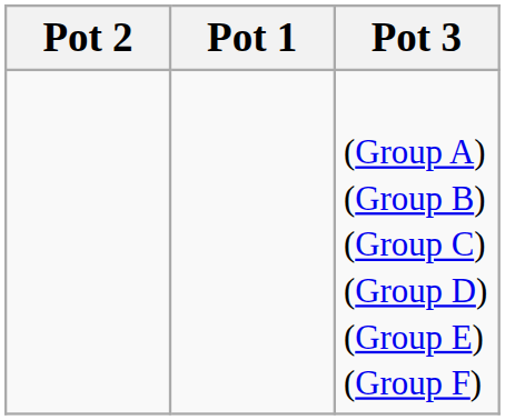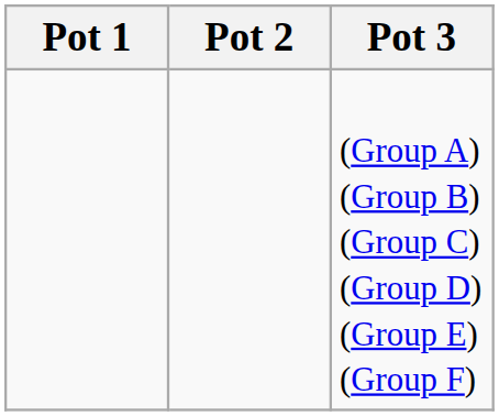columns swapped: Pot 1 <-> Pot 2
